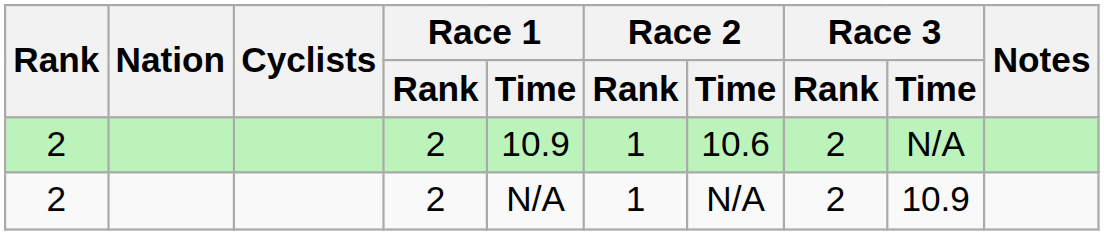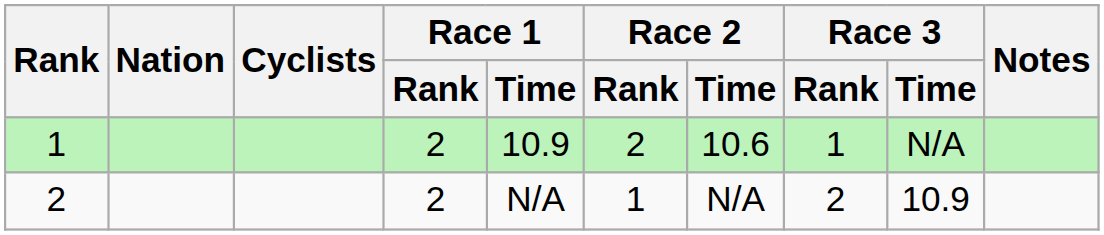row 3 | Rank: 2 -> 1
row 3 | Race 2 / Rank: 1 -> 2
row 3 | Race 3 / Rank: 2 -> 1
